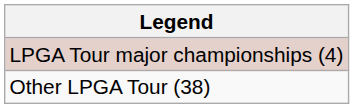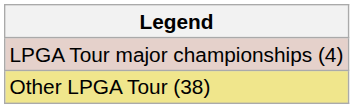row 3 | column 1: no background -> khaki background
